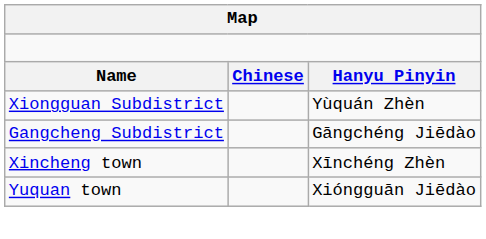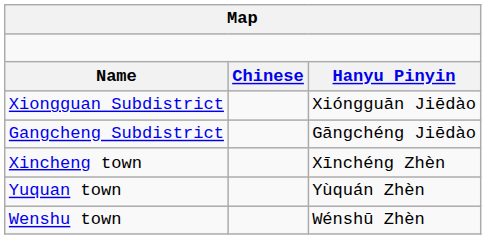Xiongguan Subdistrict | column 3: Yùquán Zhèn -> Xióngguān Jiēdào
Yuquan town | column 3: Xióngguān Jiēdào -> Yùquán Zhèn
+ row: Wenshu town | Wénshū Zhèn
